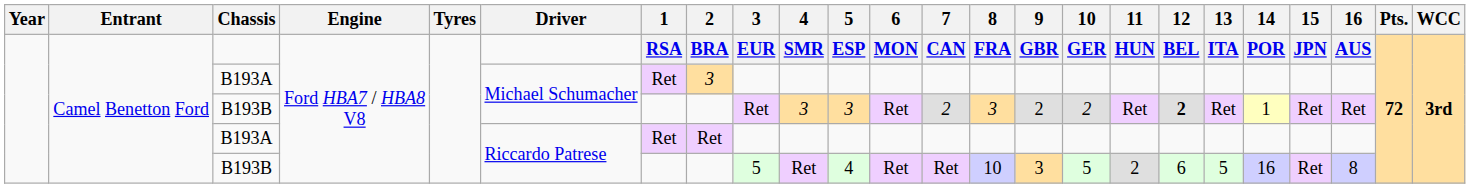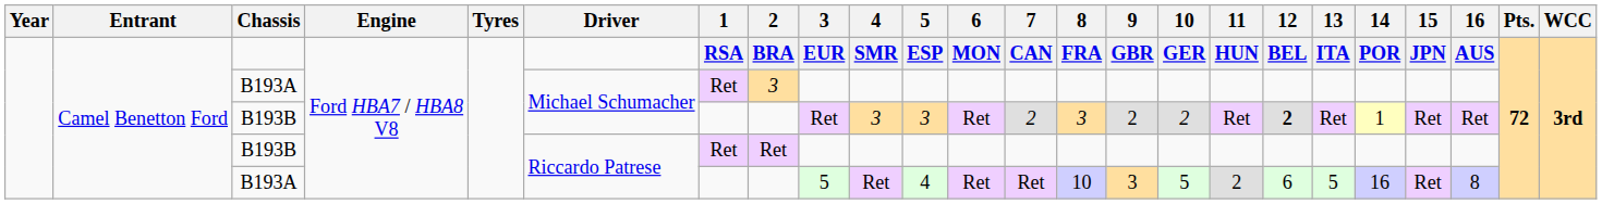row 5 | Chassis: B193A -> B193B
row 6 | Chassis: B193B -> B193A
